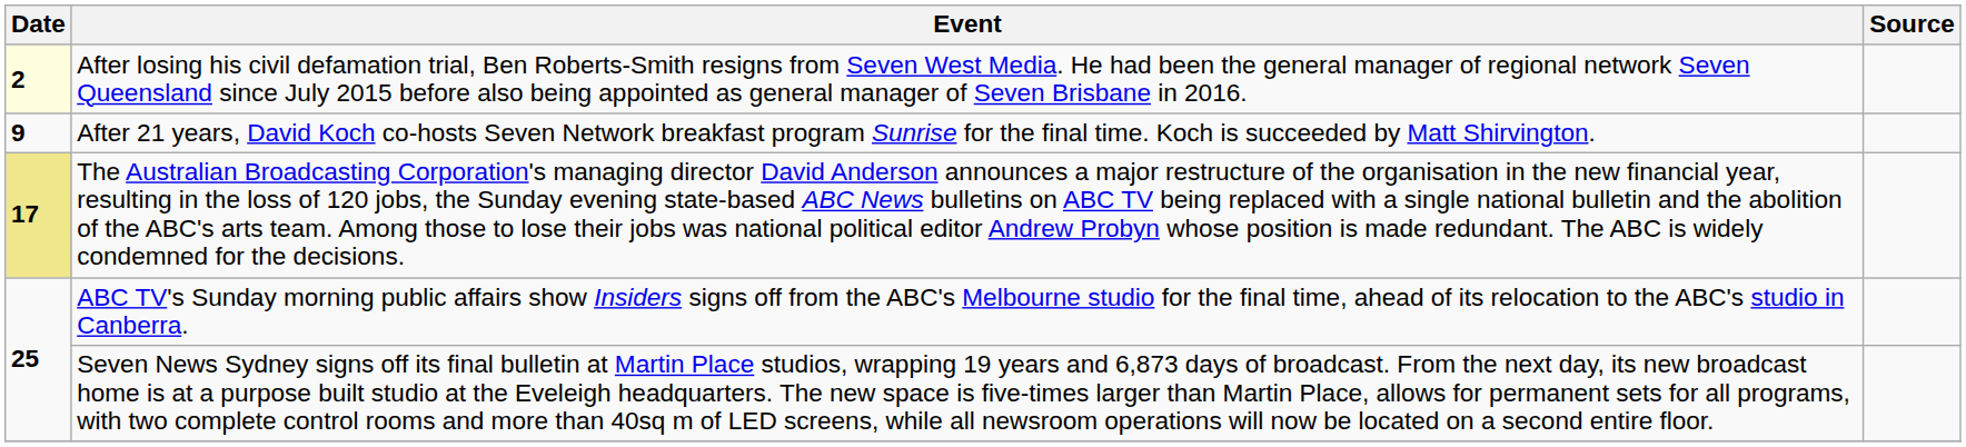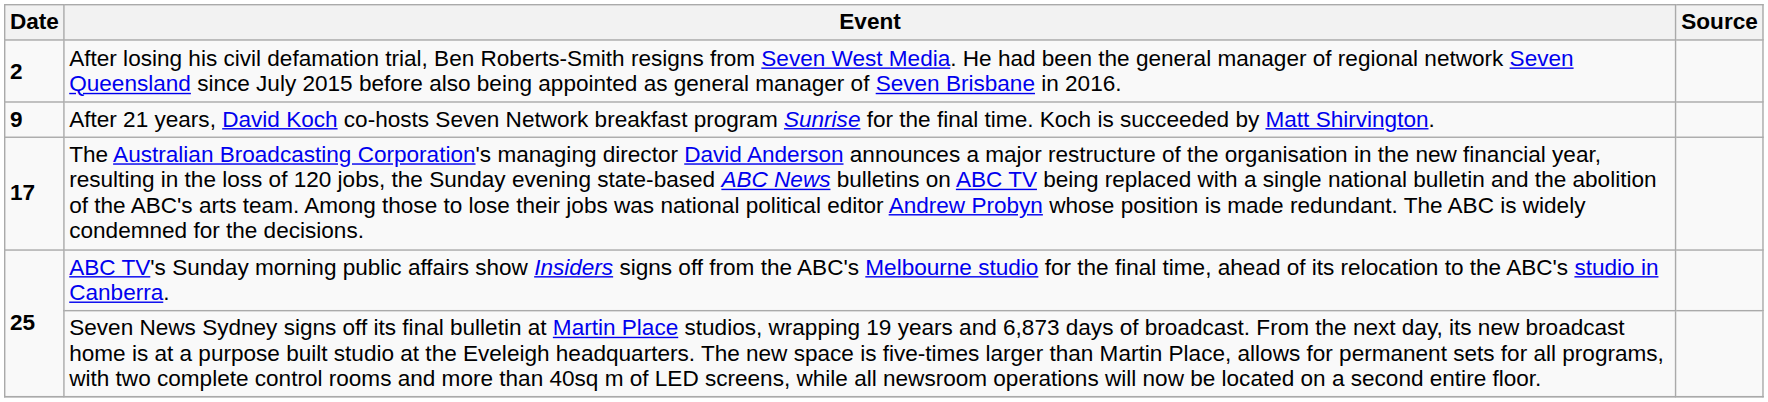row 2 | Date: lightyellow background -> no background
row 4 | Date: khaki background -> no background
